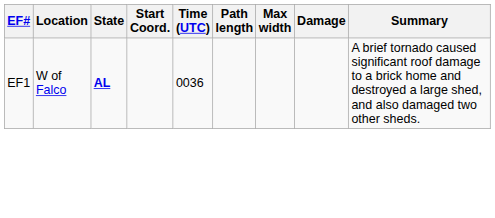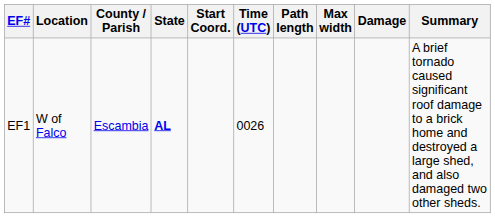+ column: County / Parish | Escambia
EF1 | Time (UTC): 0036 -> 0026
